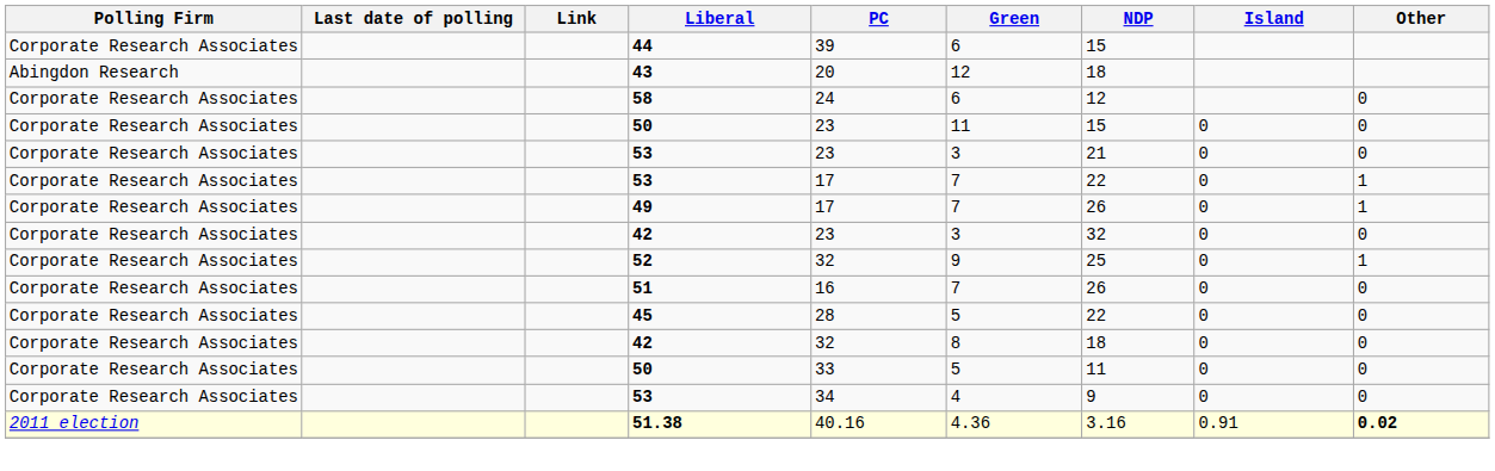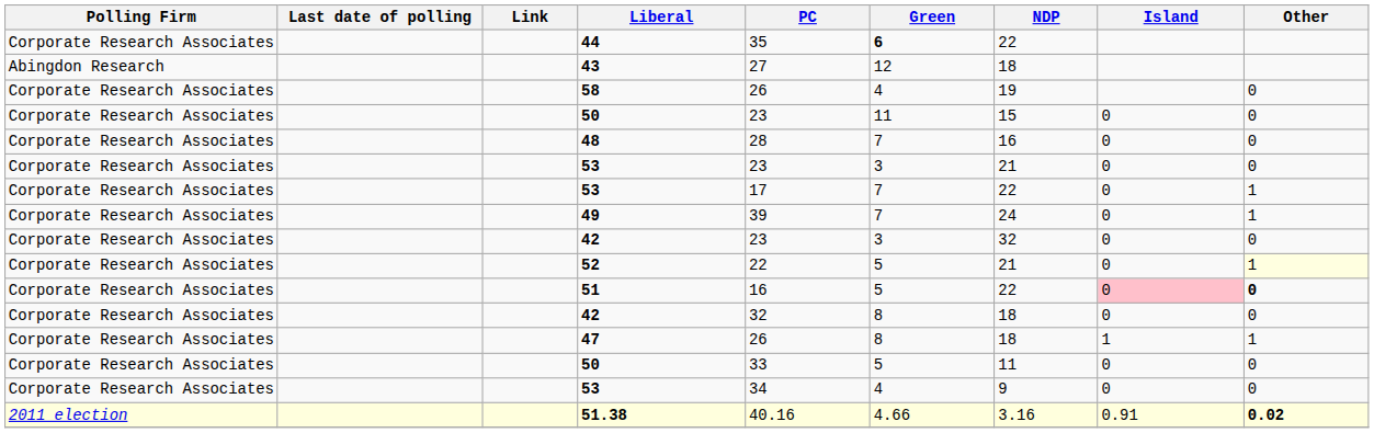44 | PC: 39 -> 35
44 | Green: normal -> bold
44 | NDP: 15 -> 22
43 | PC: 20 -> 27
58 | PC: 24 -> 26
58 | Green: 6 -> 4
58 | NDP: 12 -> 19
+ row: Corporate Research Associates | 48 | 28 | 7 | 16 | 0 | 0
49 | PC: 17 -> 39
49 | NDP: 26 -> 24
52 | PC: 32 -> 22
52 | Green: 9 -> 5
52 | NDP: 25 -> 21
52 | Other: no background -> lightyellow background
51 | Green: 7 -> 5
51 | NDP: 26 -> 22
51 | Island: no background -> pink background
51 | Other: normal -> bold
- row: Corporate Research Associates | 45 | 28 | 5 | 22 | 0 | 0
+ row: Corporate Research Associates | 47 | 26 | 8 | 18 | 1 | 1
51.38 | Green: 4.36 -> 4.66
